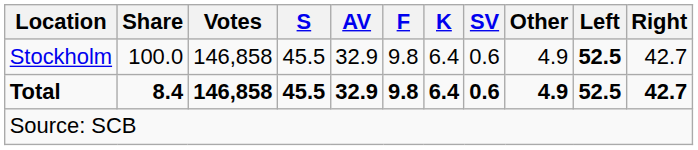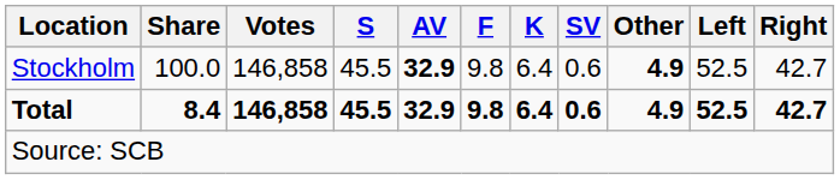Stockholm | AV: normal -> bold
Stockholm | Other: normal -> bold
Stockholm | Left: bold -> normal
